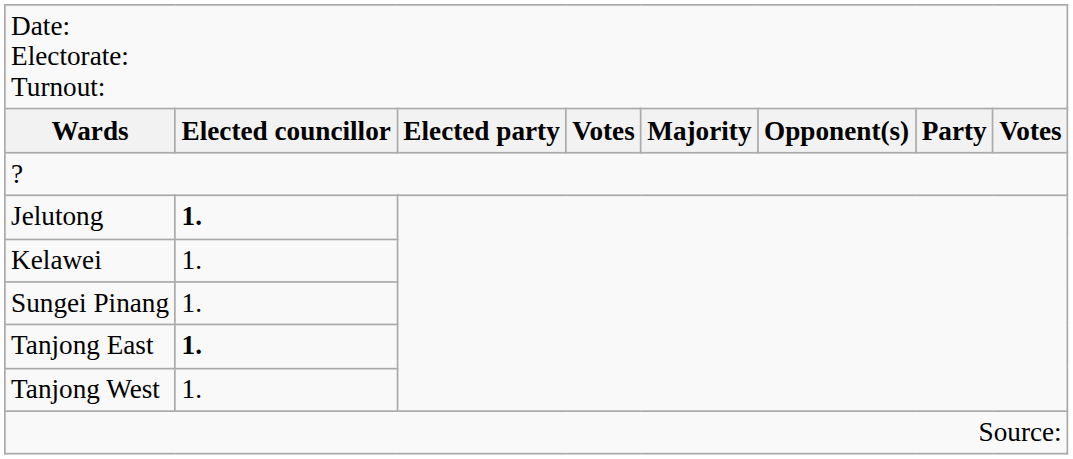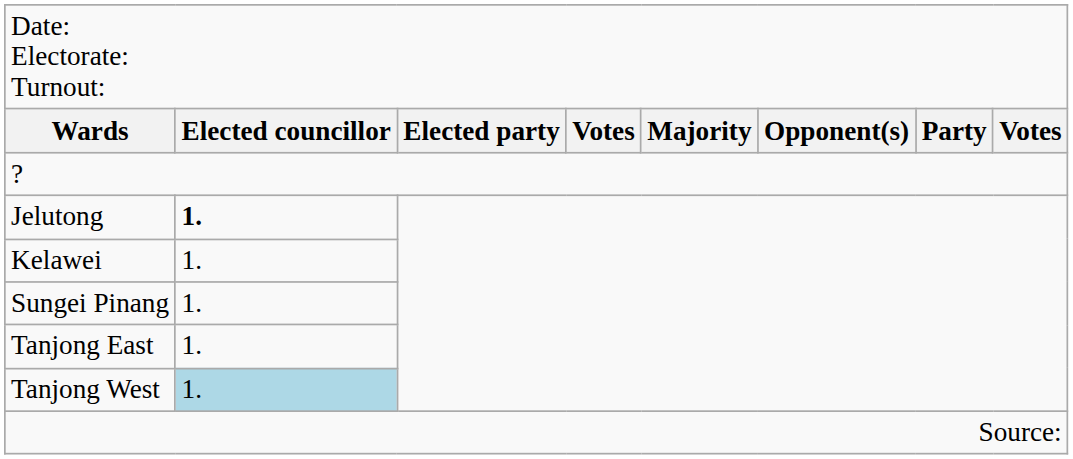Tanjong East | column 2: bold -> normal
Tanjong West | column 2: no background -> lightblue background
